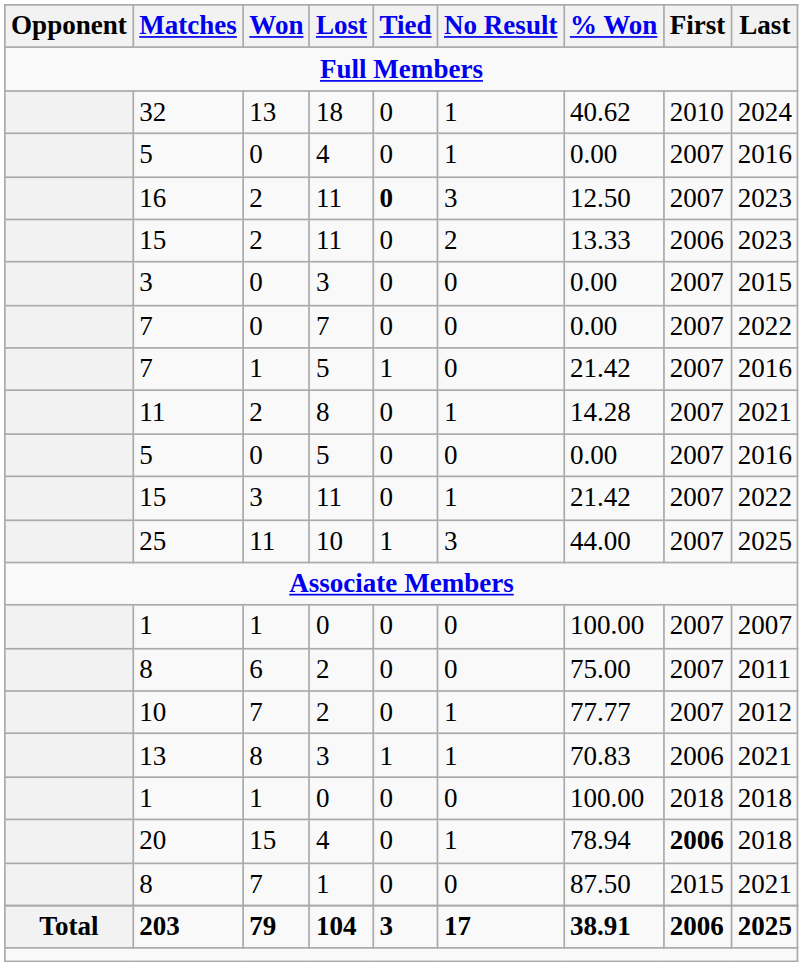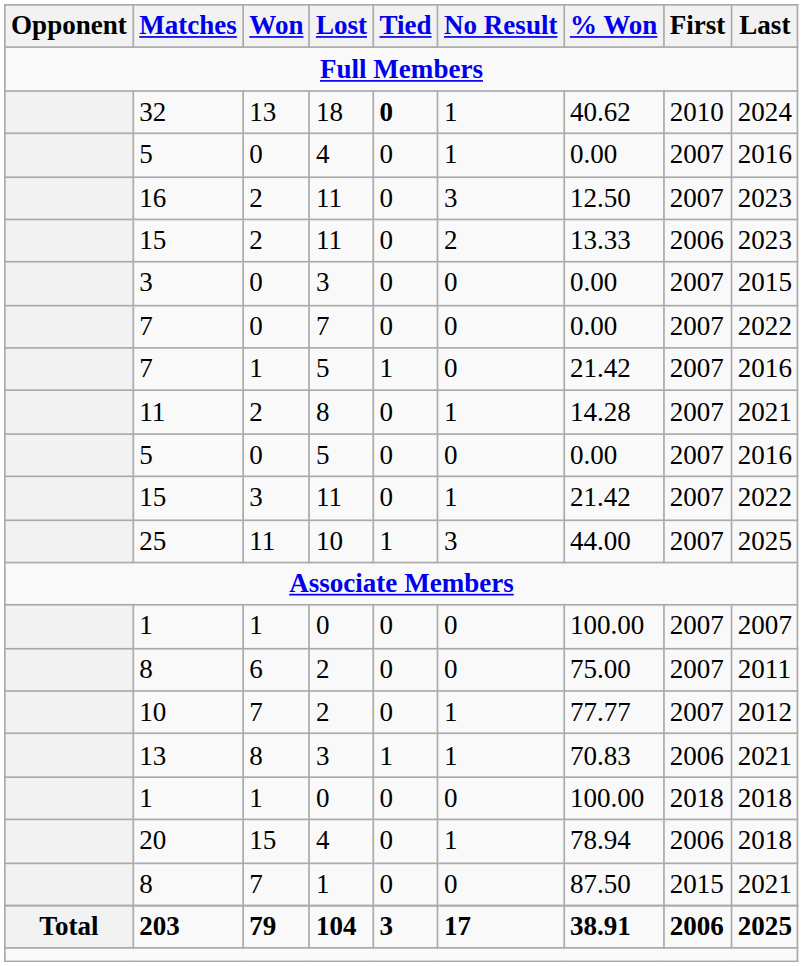32 | Tied: normal -> bold
16 | Tied: bold -> normal
20 | First: bold -> normal
